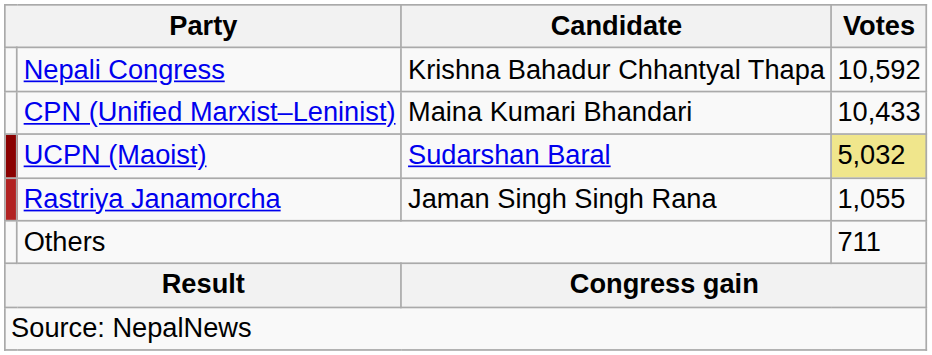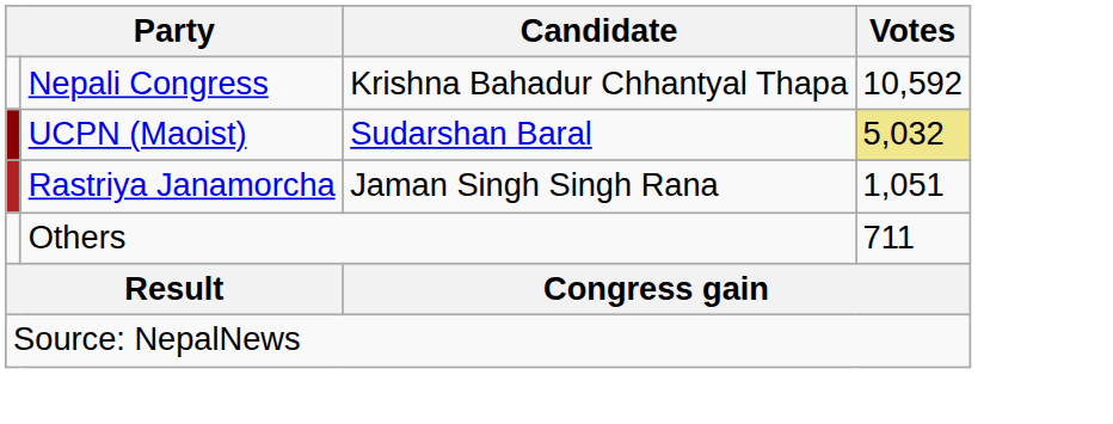- row: CPN (Unified Marxist–Leninist) | Maina Kumari Bhandari | 10,433
Rastriya Janamorcha | Votes: 1,055 -> 1,051
